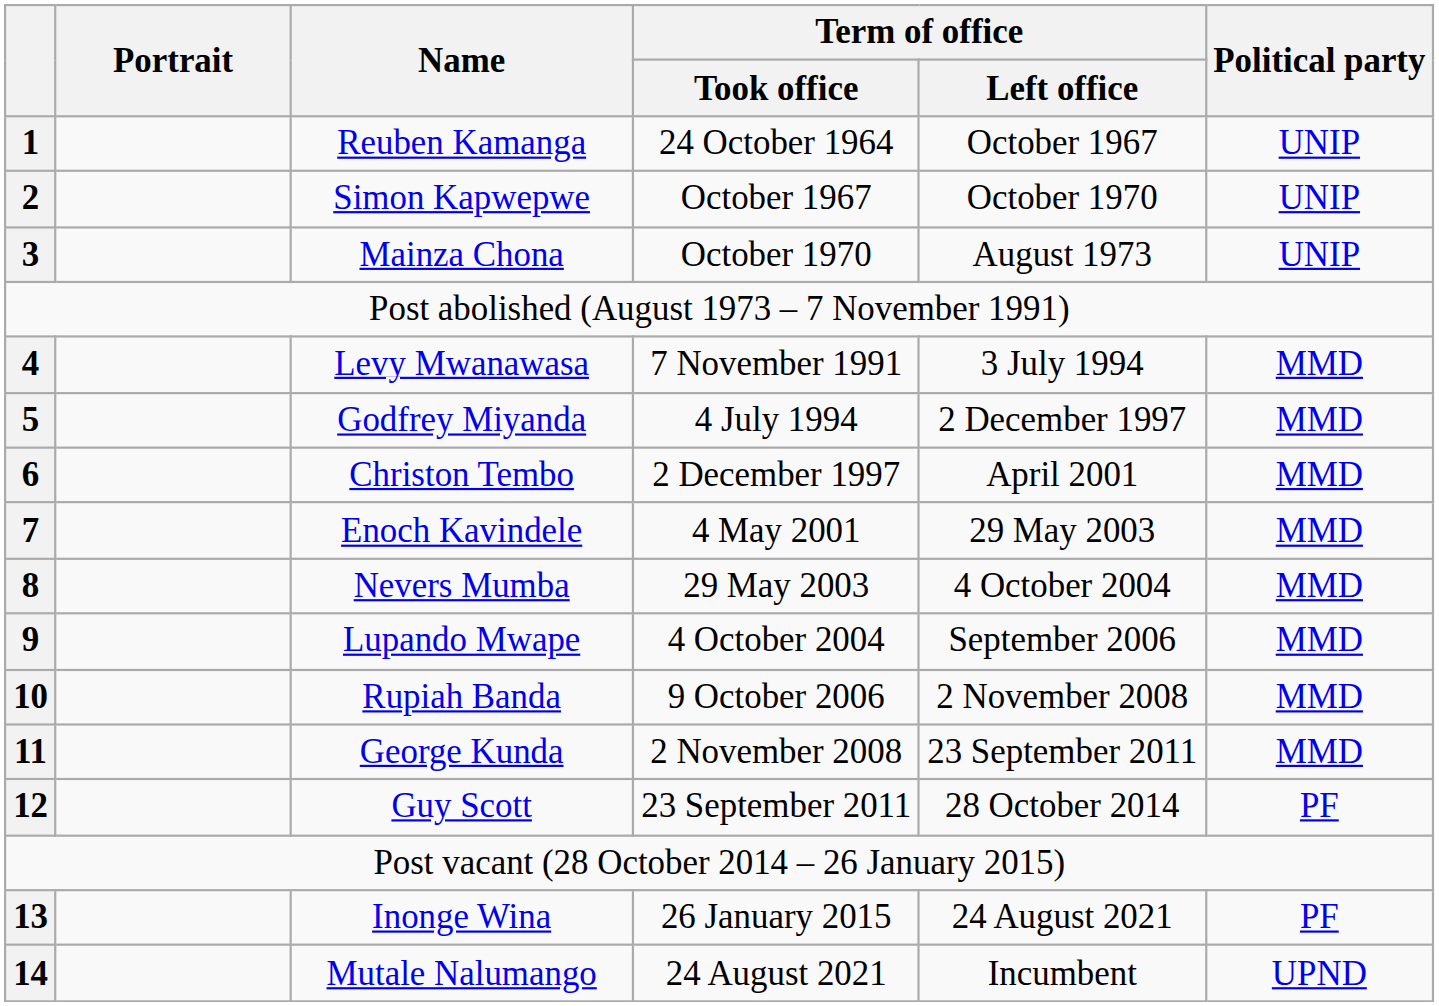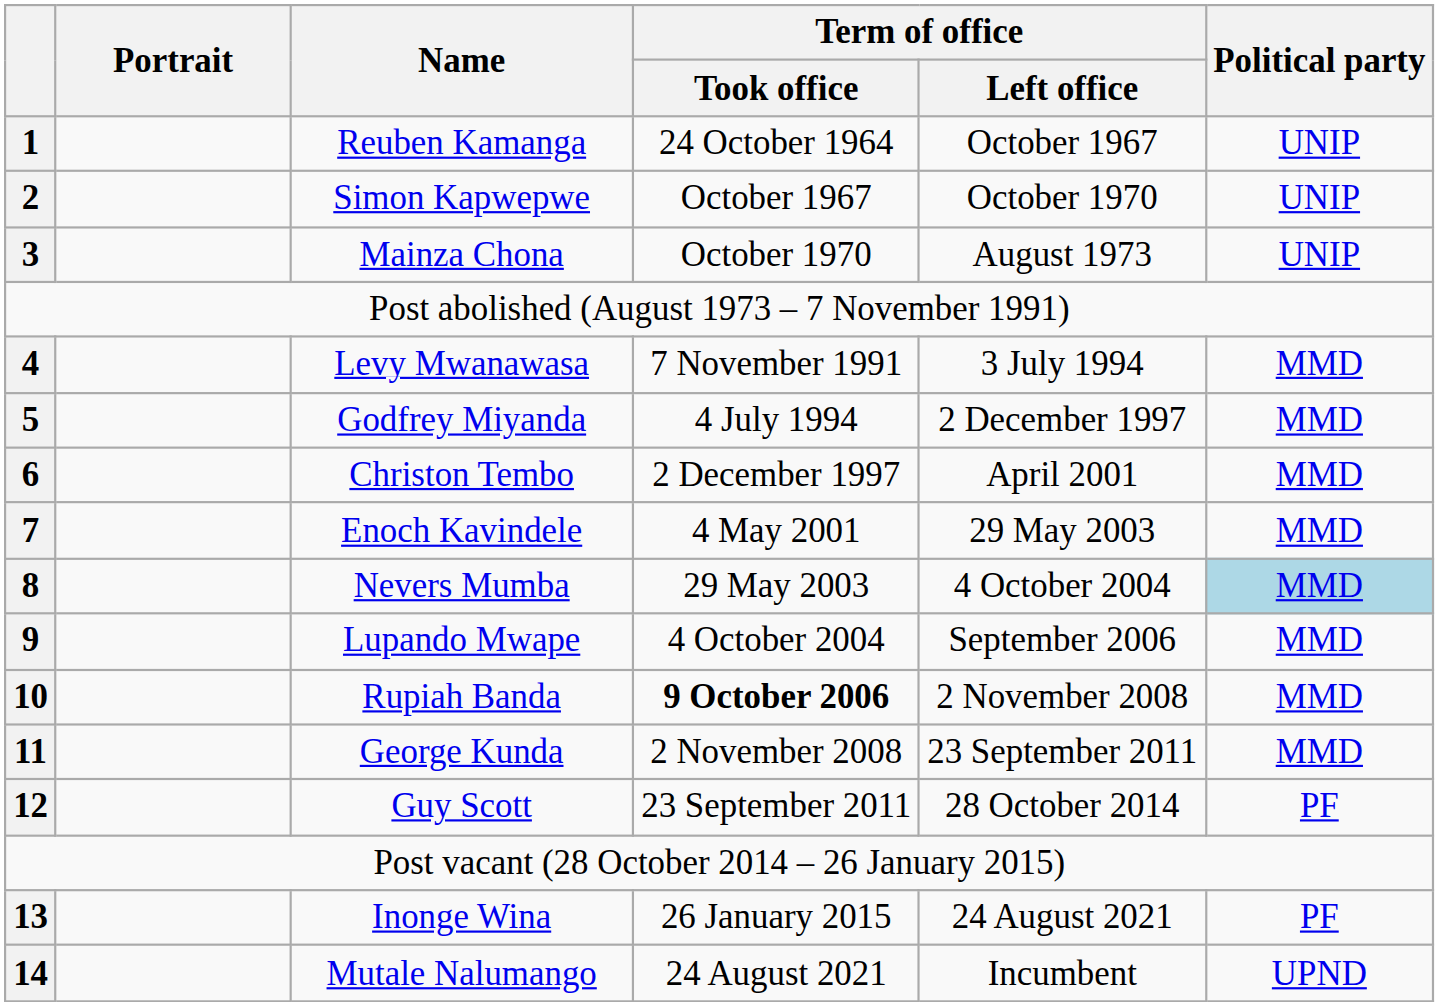Nevers Mumba | Political party: no background -> lightblue background
Rupiah Banda | Term of office / Took office: normal -> bold
